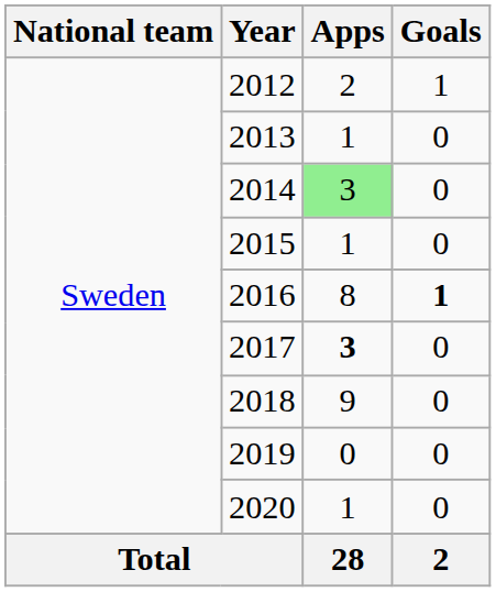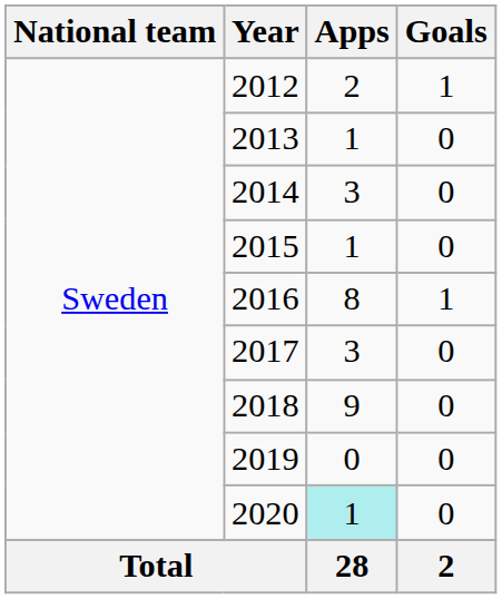2014 | Apps: lightgreen background -> no background
2016 | Goals: bold -> normal
2017 | Apps: bold -> normal
2020 | Apps: no background -> paleturquoise background
